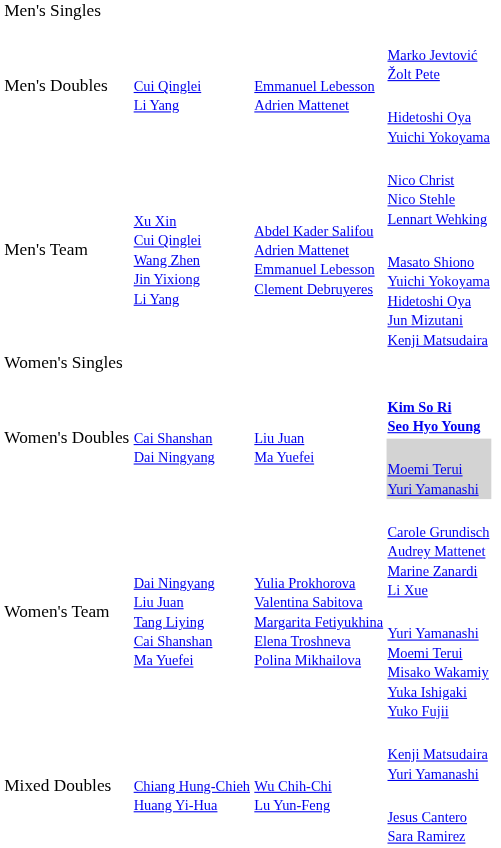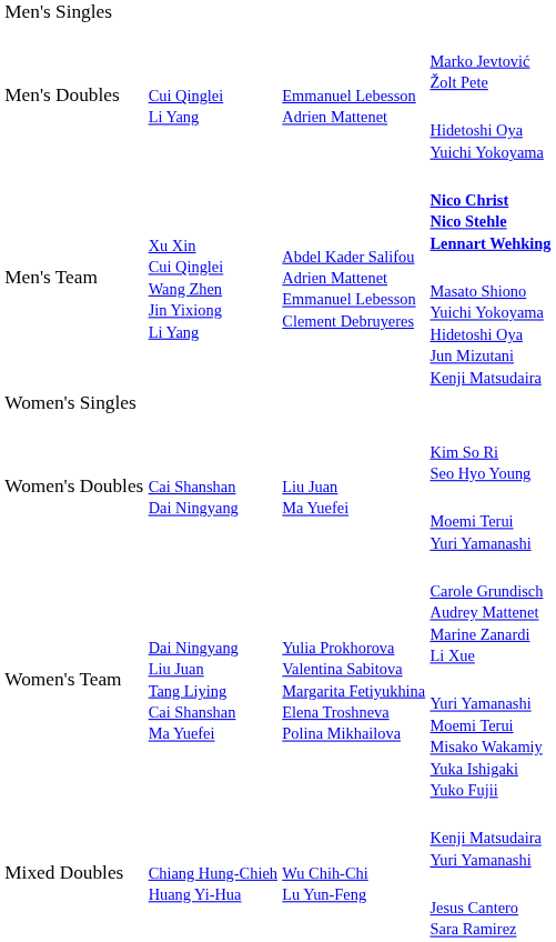Nico Christ Nico Stehle Lennart Wehking | column 4: normal -> bold
Kim So Ri Seo Hyo Young | column 4: bold -> normal
Moemi Terui Yuri Yamanashi | column 4: lightgrey background -> no background
